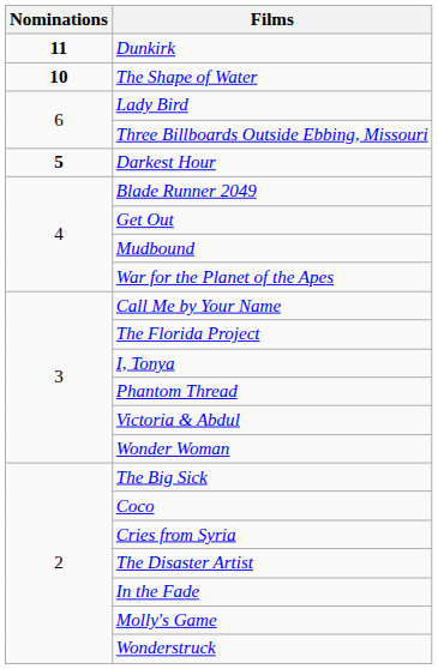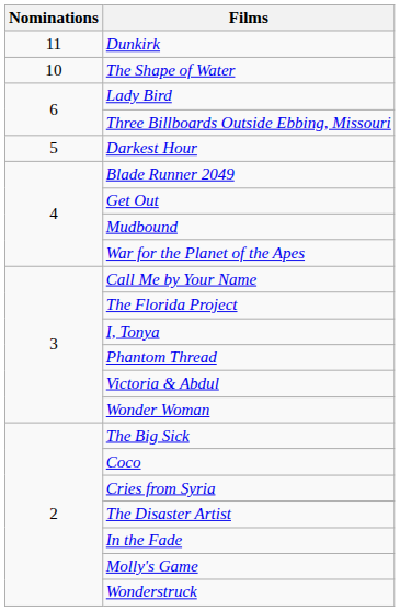Dunkirk | Nominations: bold -> normal
The Shape of Water | Nominations: bold -> normal
Darkest Hour | Nominations: bold -> normal
